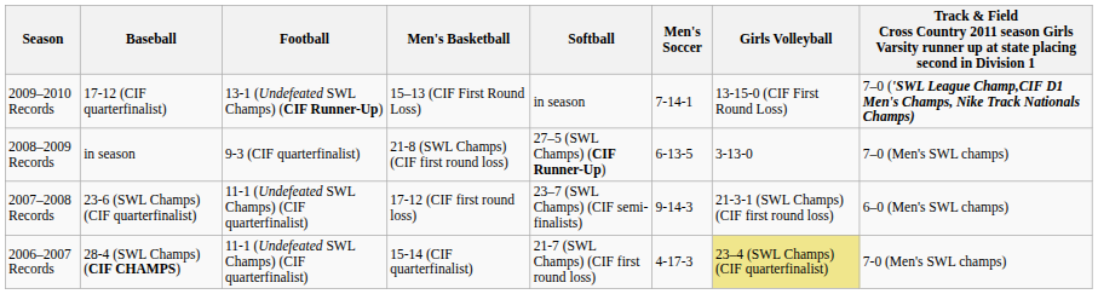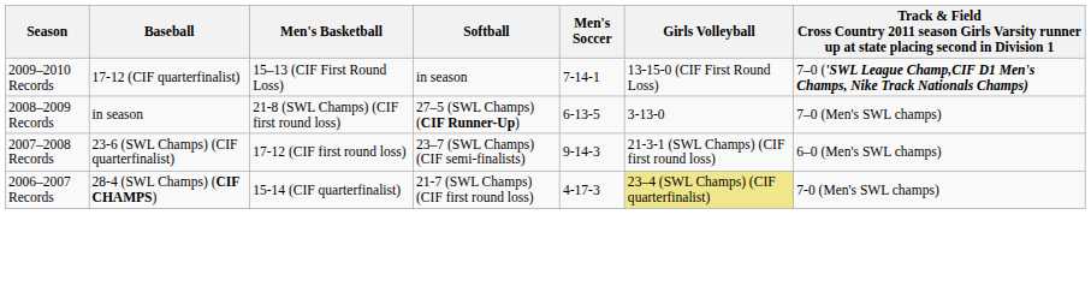- column: Football | 13-1 (Undefeated SWL Champs) (CIF Runner-Up) | 9-3 (CIF quarterfinalist) | 11-1 (Undefeated SWL Champs) (CIF quarterfinalist) | 11-1 (Undefeated SWL Champs) (CIF quarterfinalist)
